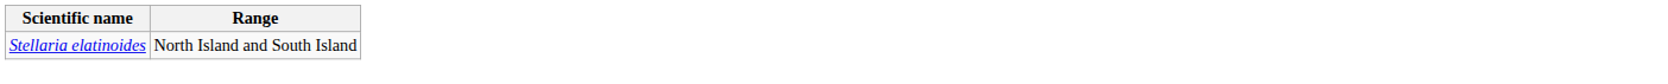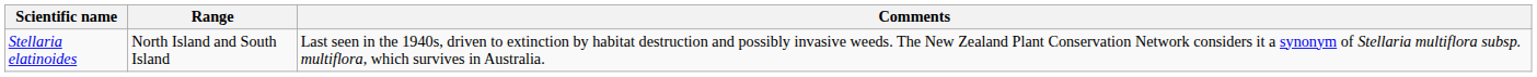+ column: Comments | Last seen in the 1940s, driven to extinction by habitat destruction and possibly invasive weeds. The New Zealand Plant Conservation Network considers it a synonym of Stellaria multiflora subsp. multiflora, which survives in Australia.
